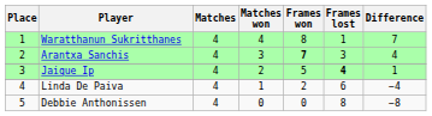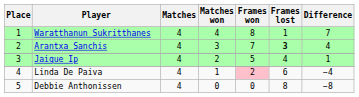Arantxa Sanchis | Frames won: bold -> normal
Arantxa Sanchis | Frames lost: normal -> bold
Jaique Ip | Frames lost: bold -> normal
Linda De Paiva | Frames won: no background -> pink background
